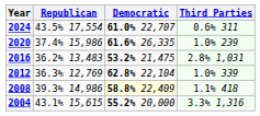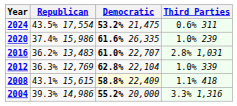2024 | Democratic: 61.0% 22,707 -> 53.2% 21,475
2016 | Democratic: 53.2% 21,475 -> 61.0% 22,707
2008 | Republican: 39.3% 14,986 -> 43.1% 15,615
2004 | Republican: 43.1% 15,615 -> 39.3% 14,986
